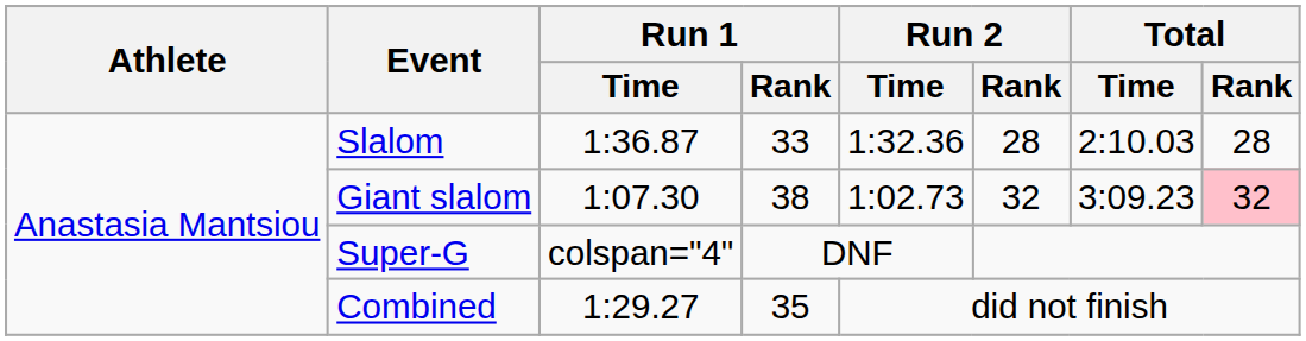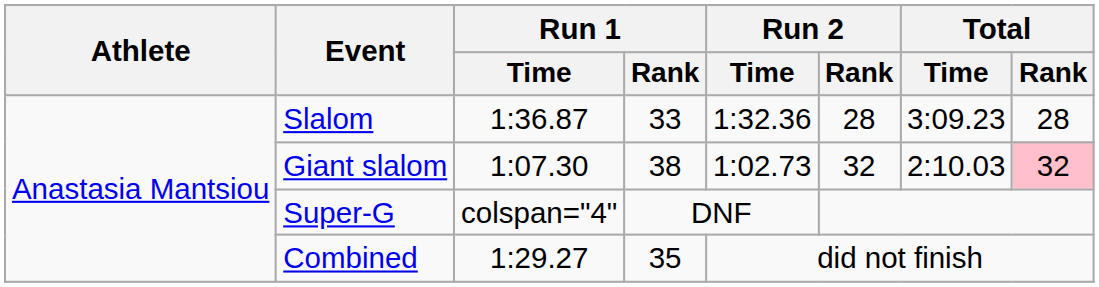Slalom | Total / Time: 2:10.03 -> 3:09.23
Giant slalom | Total / Time: 3:09.23 -> 2:10.03
